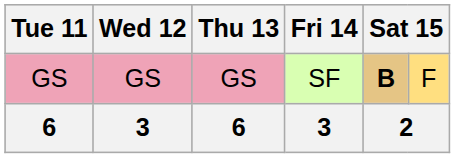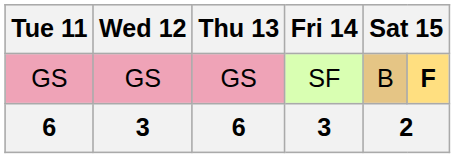row 2 | column 5: bold -> normal
row 2 | column 6: normal -> bold
